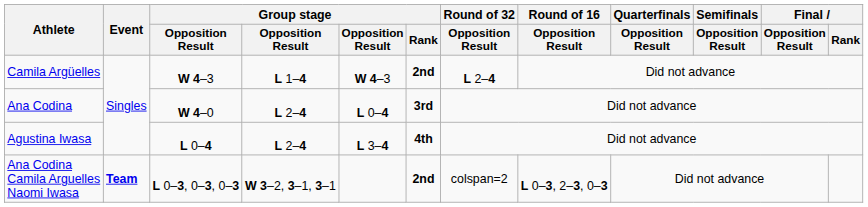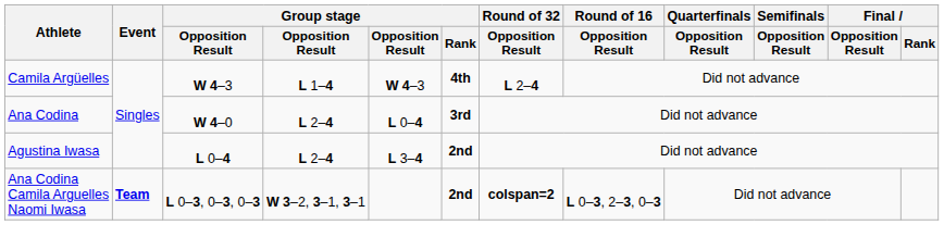Camila Argüelles | Group stage / Rank: 2nd -> 4th
Agustina Iwasa | Group stage / Rank: 4th -> 2nd
Ana Codina Camila Arguelles Naomi Iwasa | Round of 32 / Opposition Result: normal -> bold
